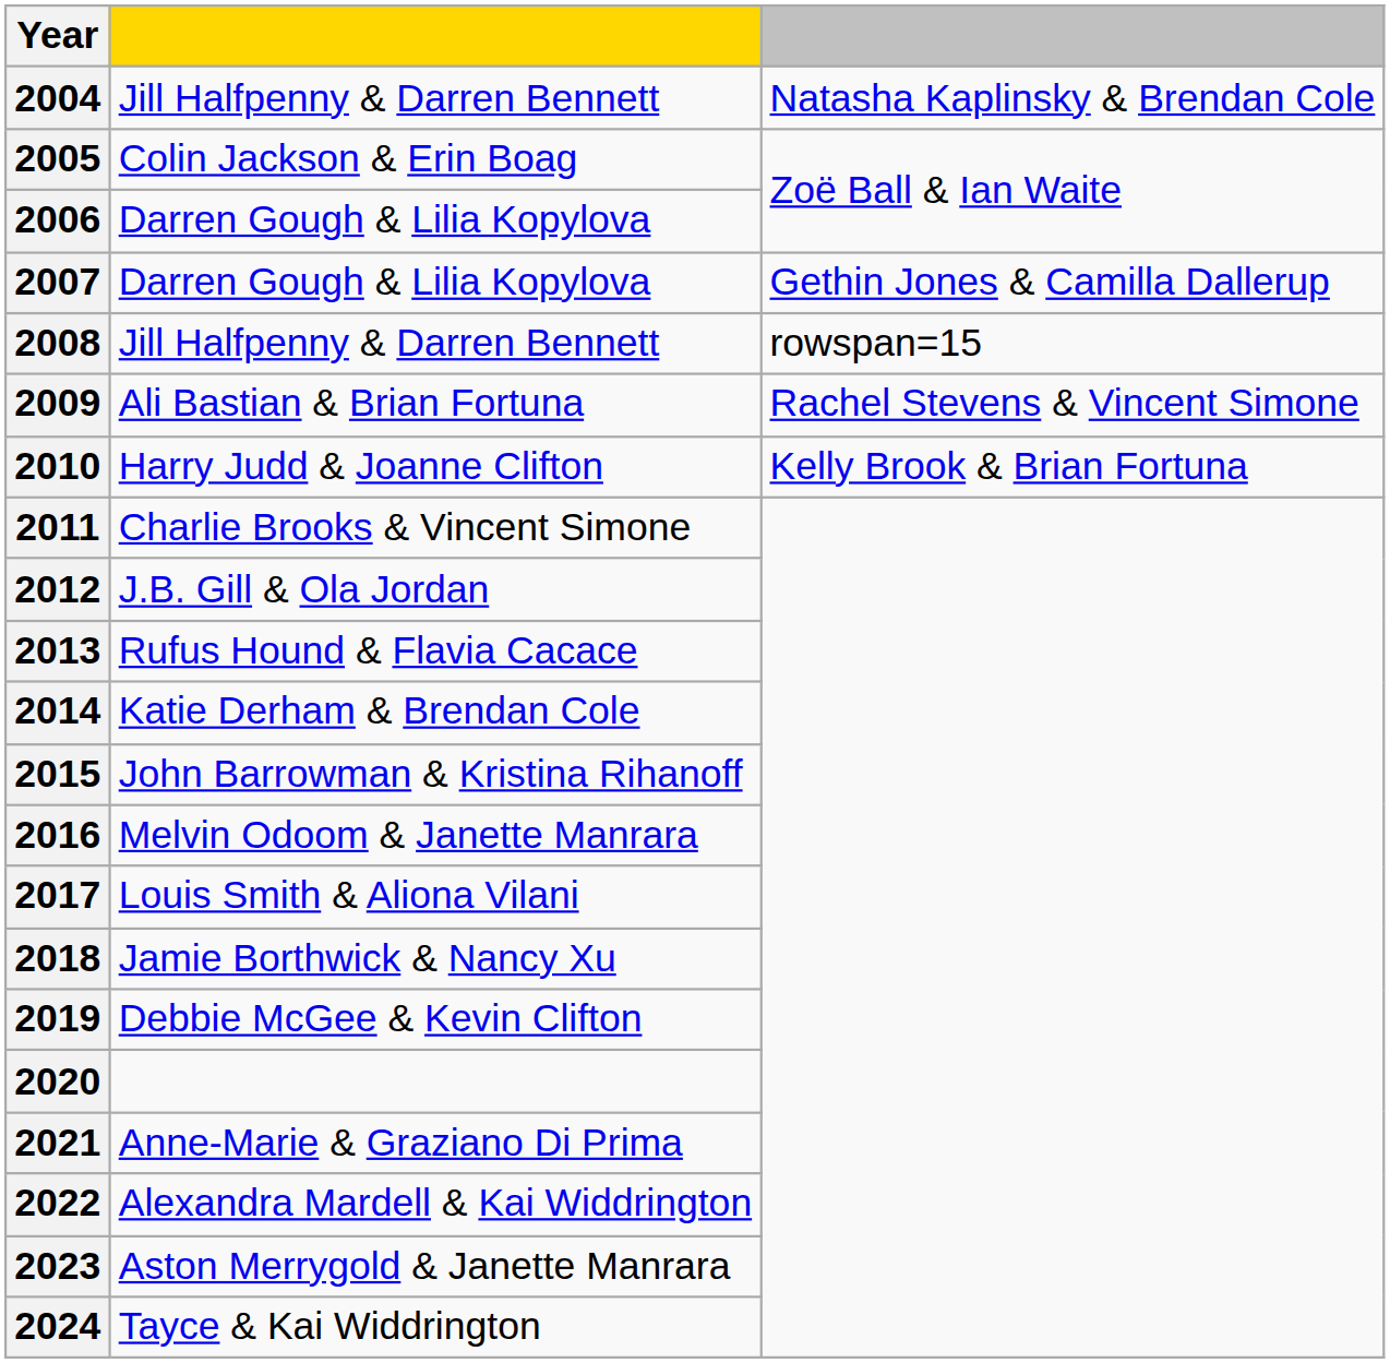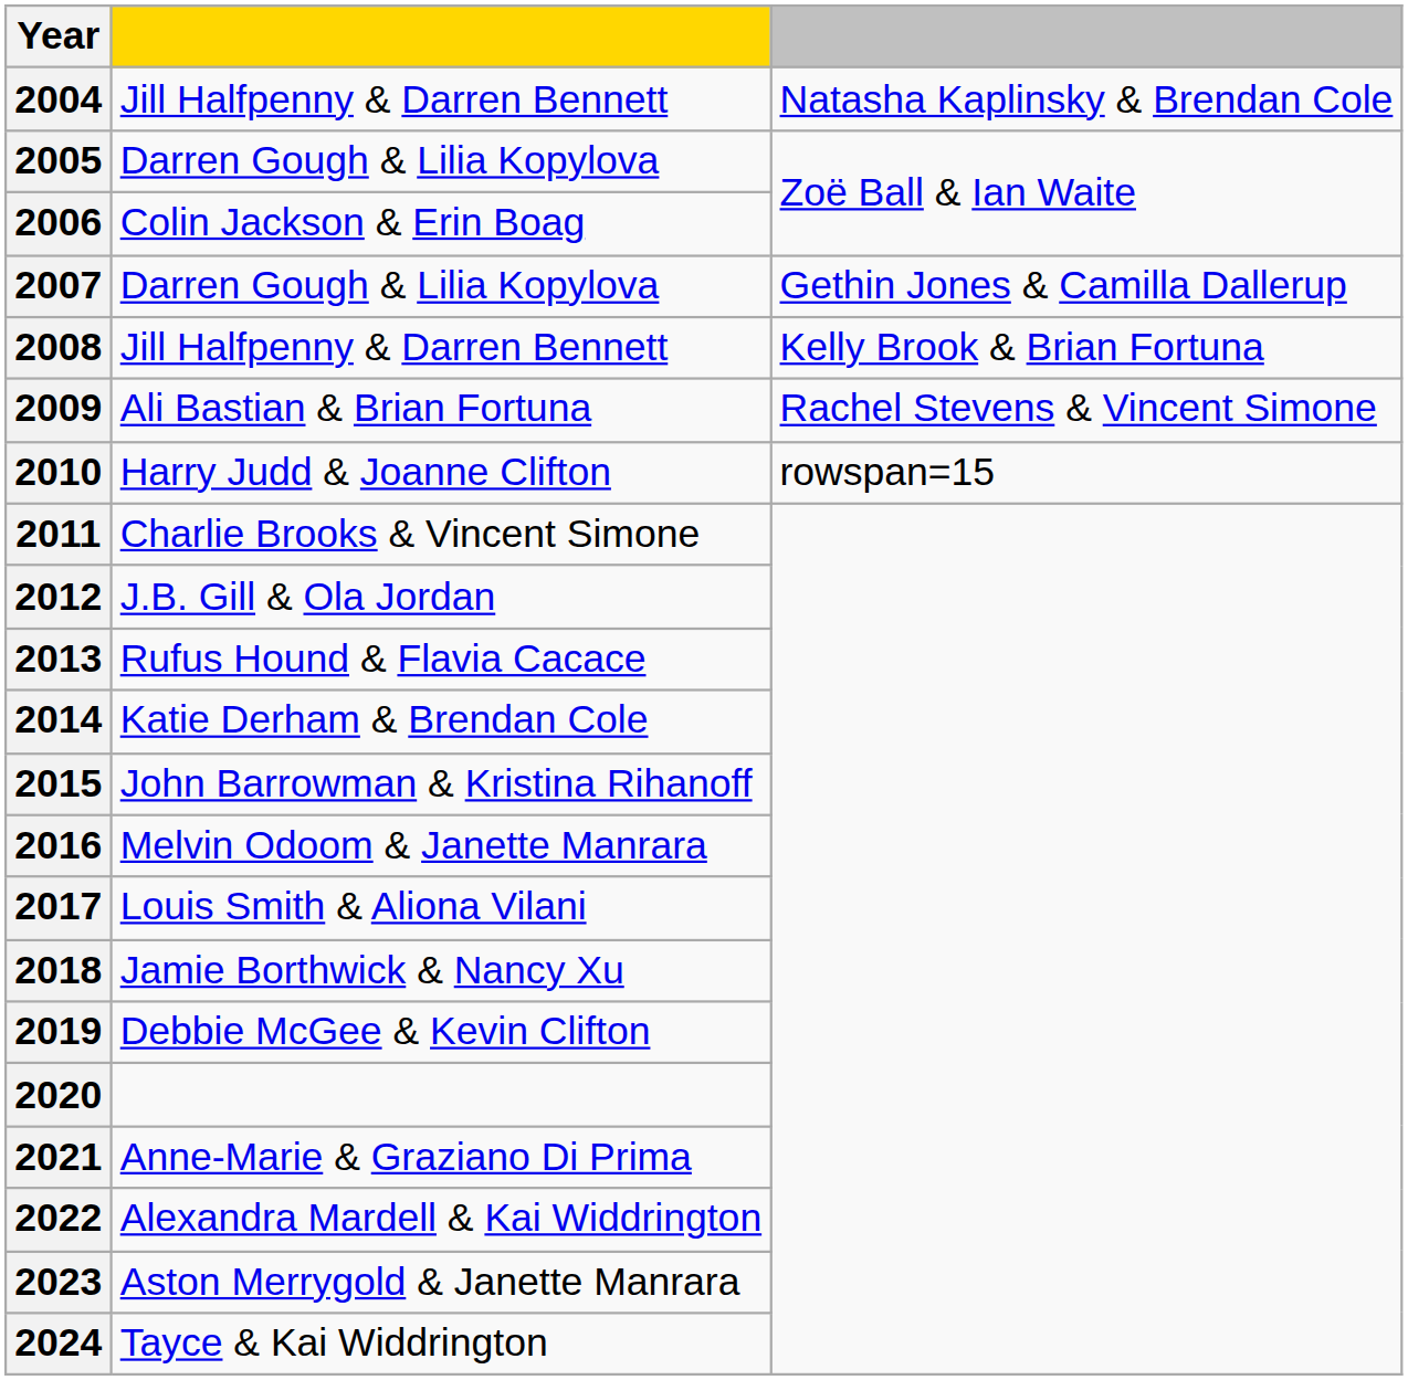2005 | column 2: Colin Jackson & Erin Boag -> Darren Gough & Lilia Kopylova
2006 | column 2: Darren Gough & Lilia Kopylova -> Colin Jackson & Erin Boag
2008 | column 3: rowspan=15 -> Kelly Brook & Brian Fortuna
2010 | column 3: Kelly Brook & Brian Fortuna -> rowspan=15
